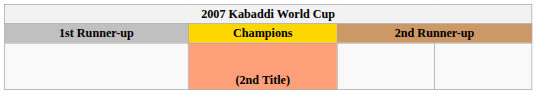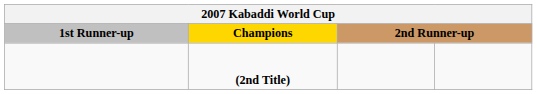(2nd Title) | 2007 Kabaddi World Cup / Champions: lightsalmon background -> no background
